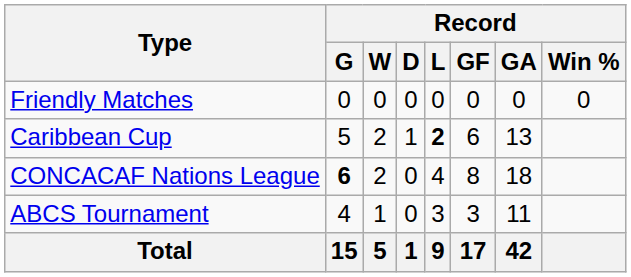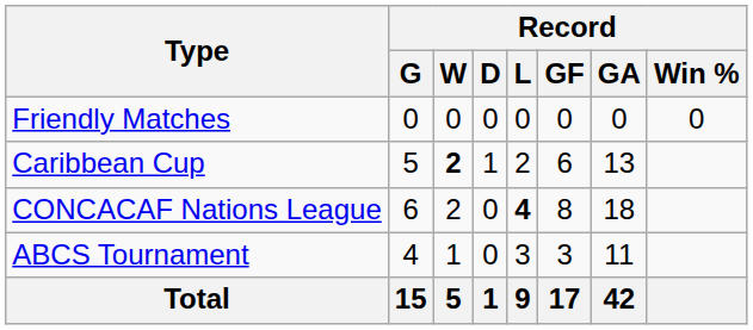Caribbean Cup | Record / W: normal -> bold
Caribbean Cup | Record / L: bold -> normal
CONCACAF Nations League | Record / G: bold -> normal
CONCACAF Nations League | Record / L: normal -> bold
